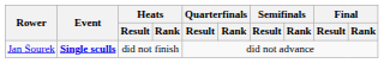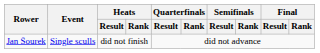Jan Šourek | Event: bold -> normal
